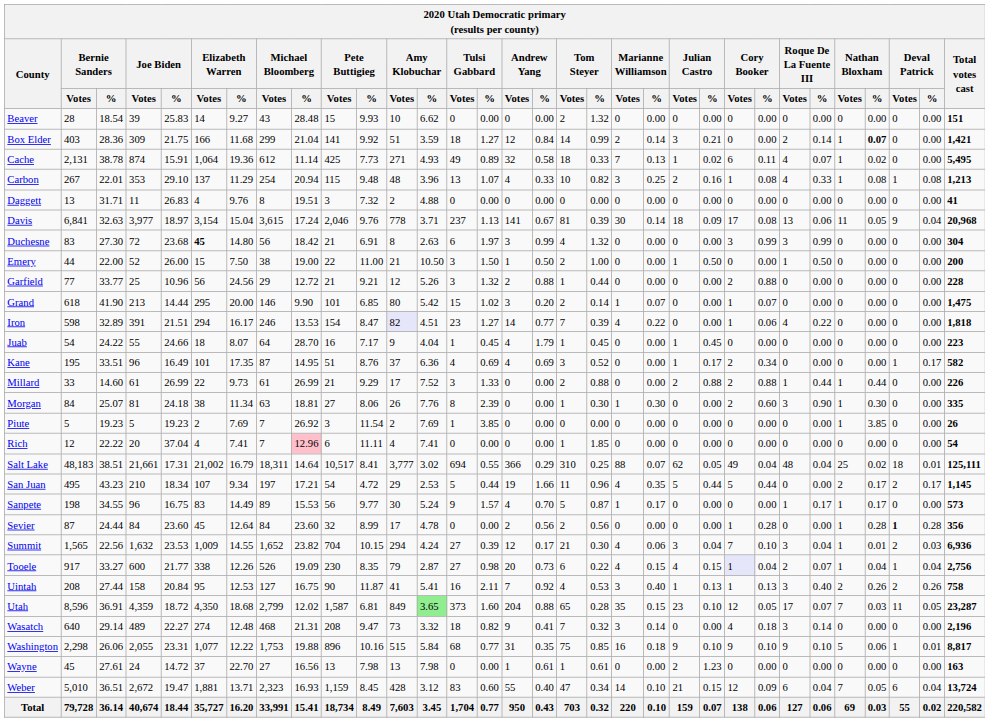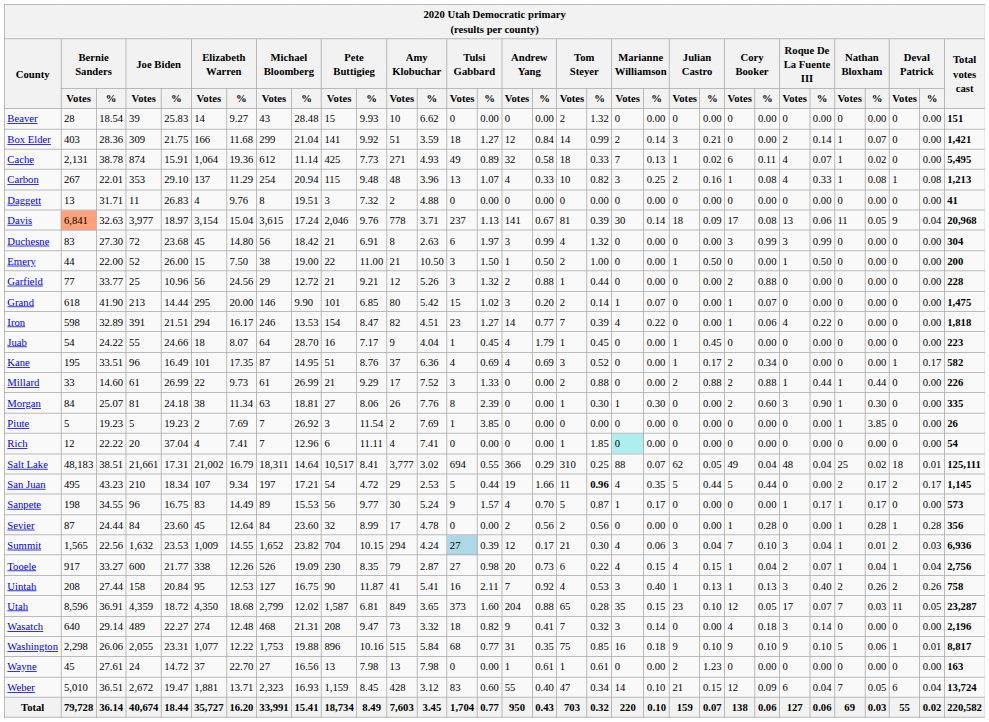Box Elder | Nathan Bloxham / %: bold -> normal
Davis | Bernie Sanders / Votes: no background -> lightsalmon background
Duchesne | Elizabeth Warren / Votes: bold -> normal
Iron | Amy Klobuchar / Votes: lavender background -> no background
Rich | Michael Bloomberg / %: pink background -> no background
Rich | Marianne Williamson / Votes: no background -> paleturquoise background
San Juan | Tom Steyer / %: normal -> bold
Sevier | Deval Patrick / Votes: bold -> normal
Summit | Tulsi Gabbard / Votes: no background -> lightblue background
Tooele | Cory Booker / Votes: lavender background -> no background
Utah | Amy Klobuchar / %: lightgreen background -> no background
